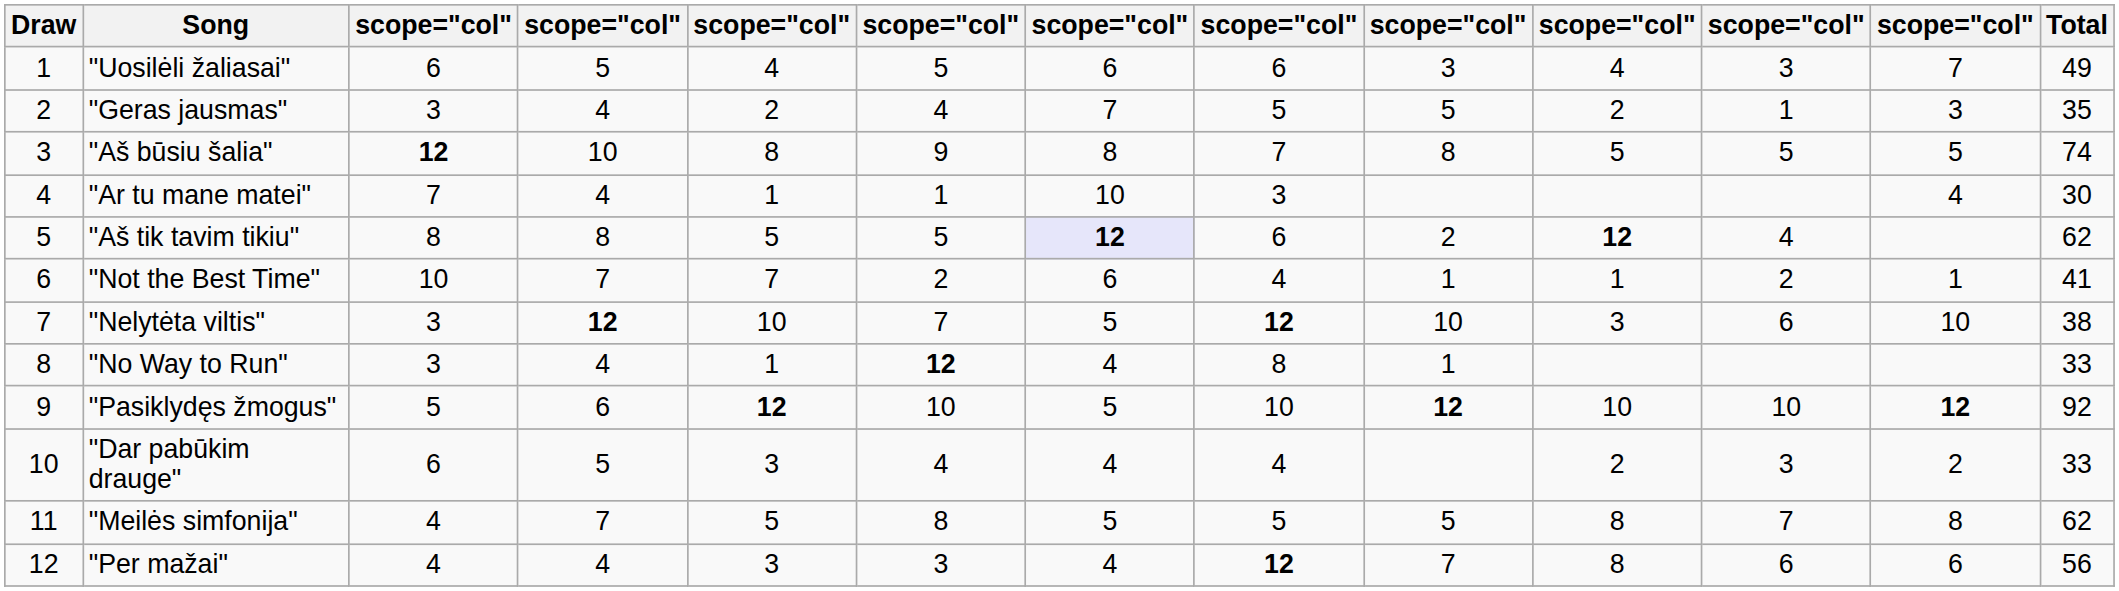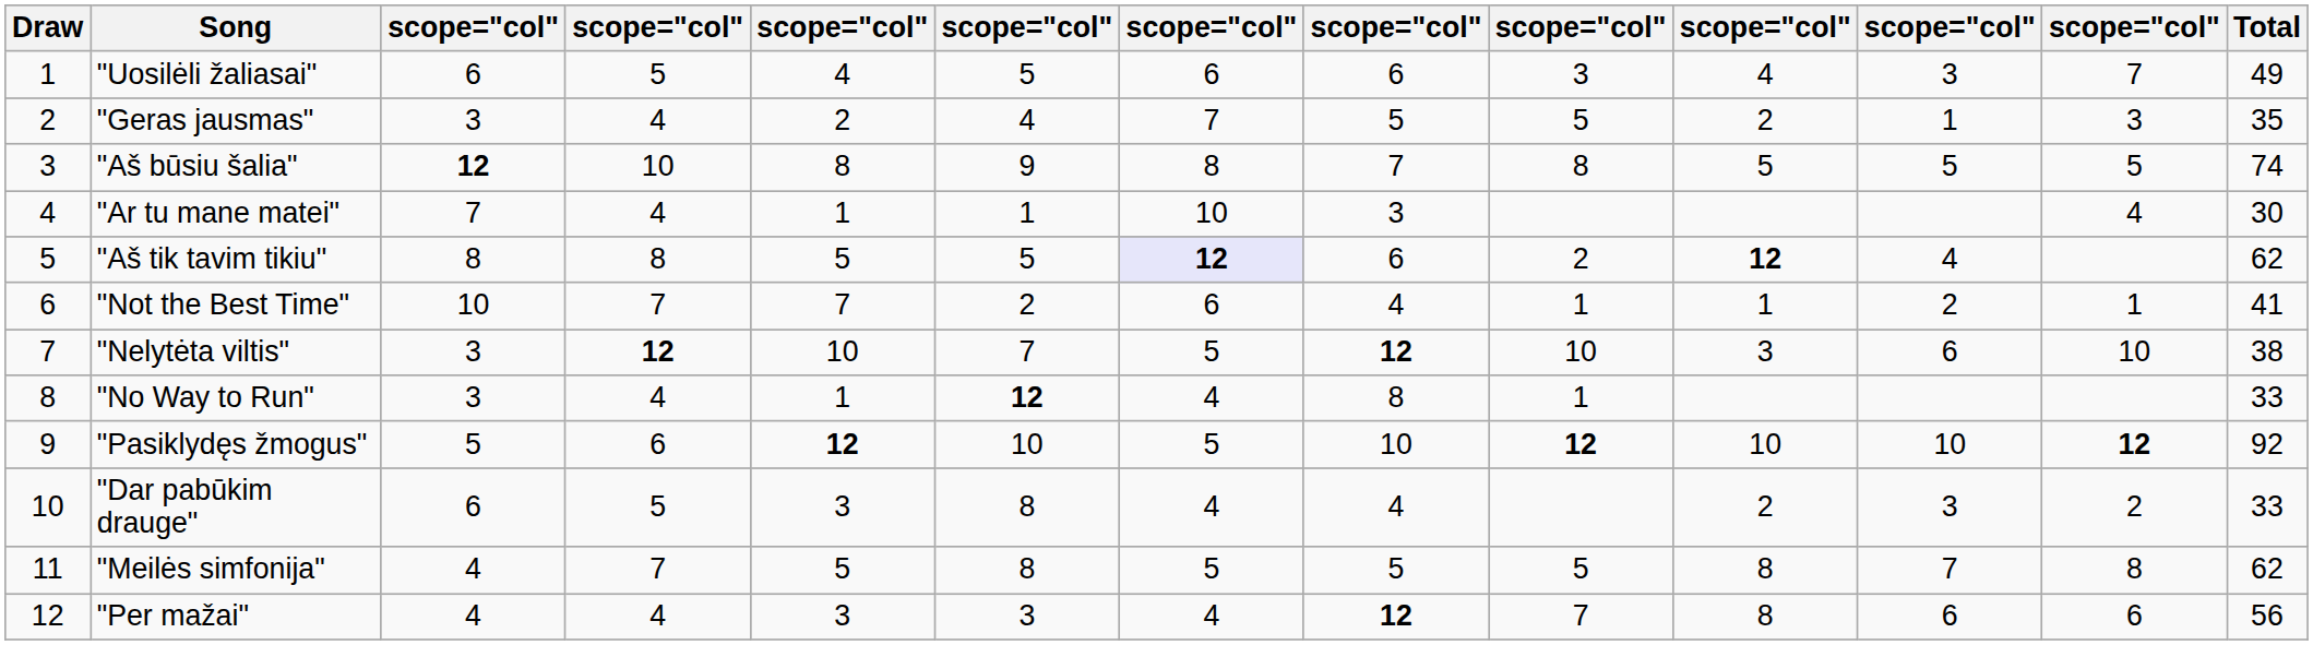"Dar pabūkim drauge" | column 6: 4 -> 8
